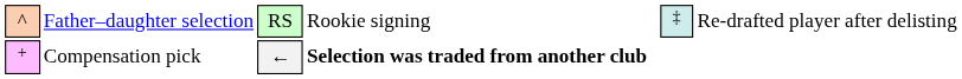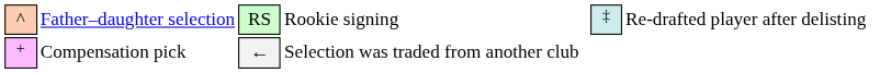Compensation pick | column 4: bold -> normal
